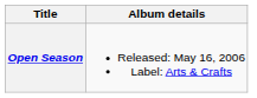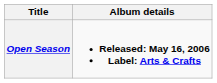Open Season | Album details: normal -> bold
